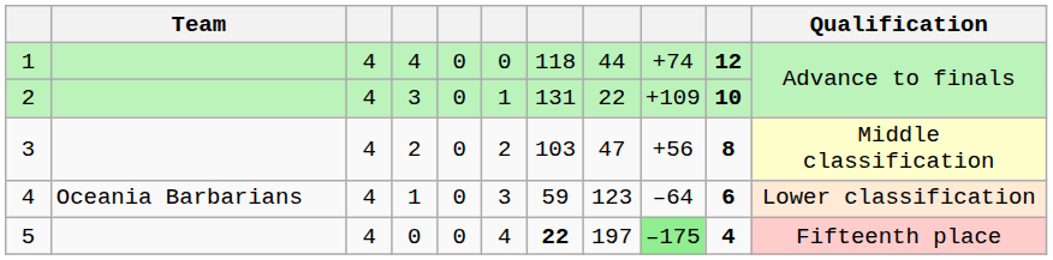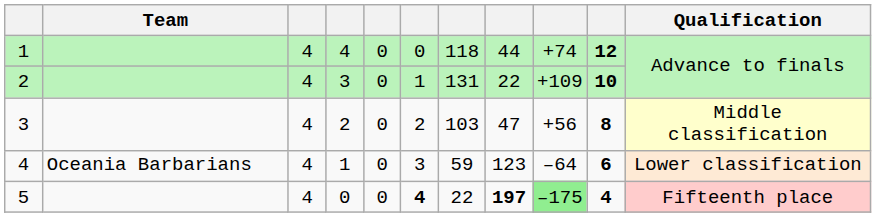5 | column 6: normal -> bold
5 | column 7: bold -> normal
5 | column 8: normal -> bold
